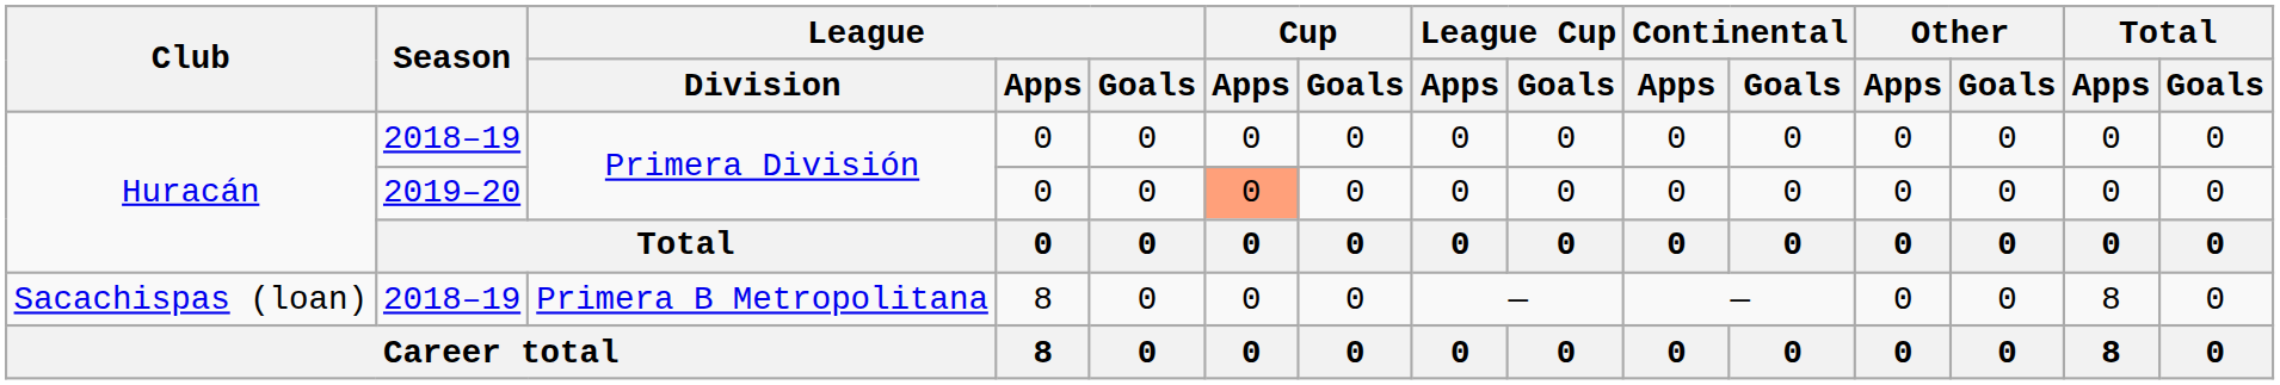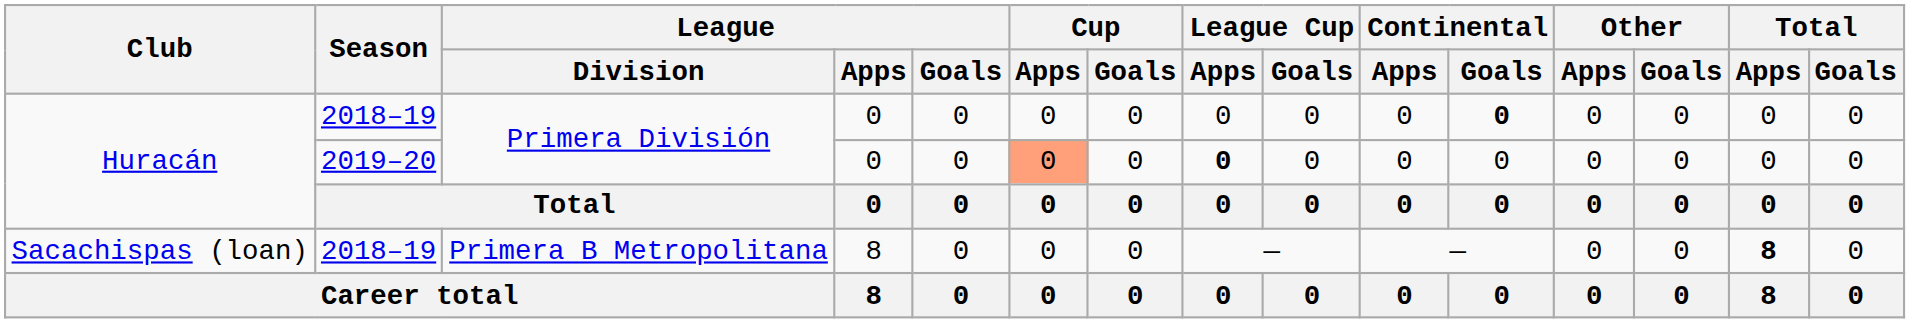Huracán / 2018–19 | Continental / Goals: normal -> bold
Huracán / 2019–20 | League Cup / Apps: normal -> bold
Sacachispas (loan) | Total / Apps: normal -> bold
